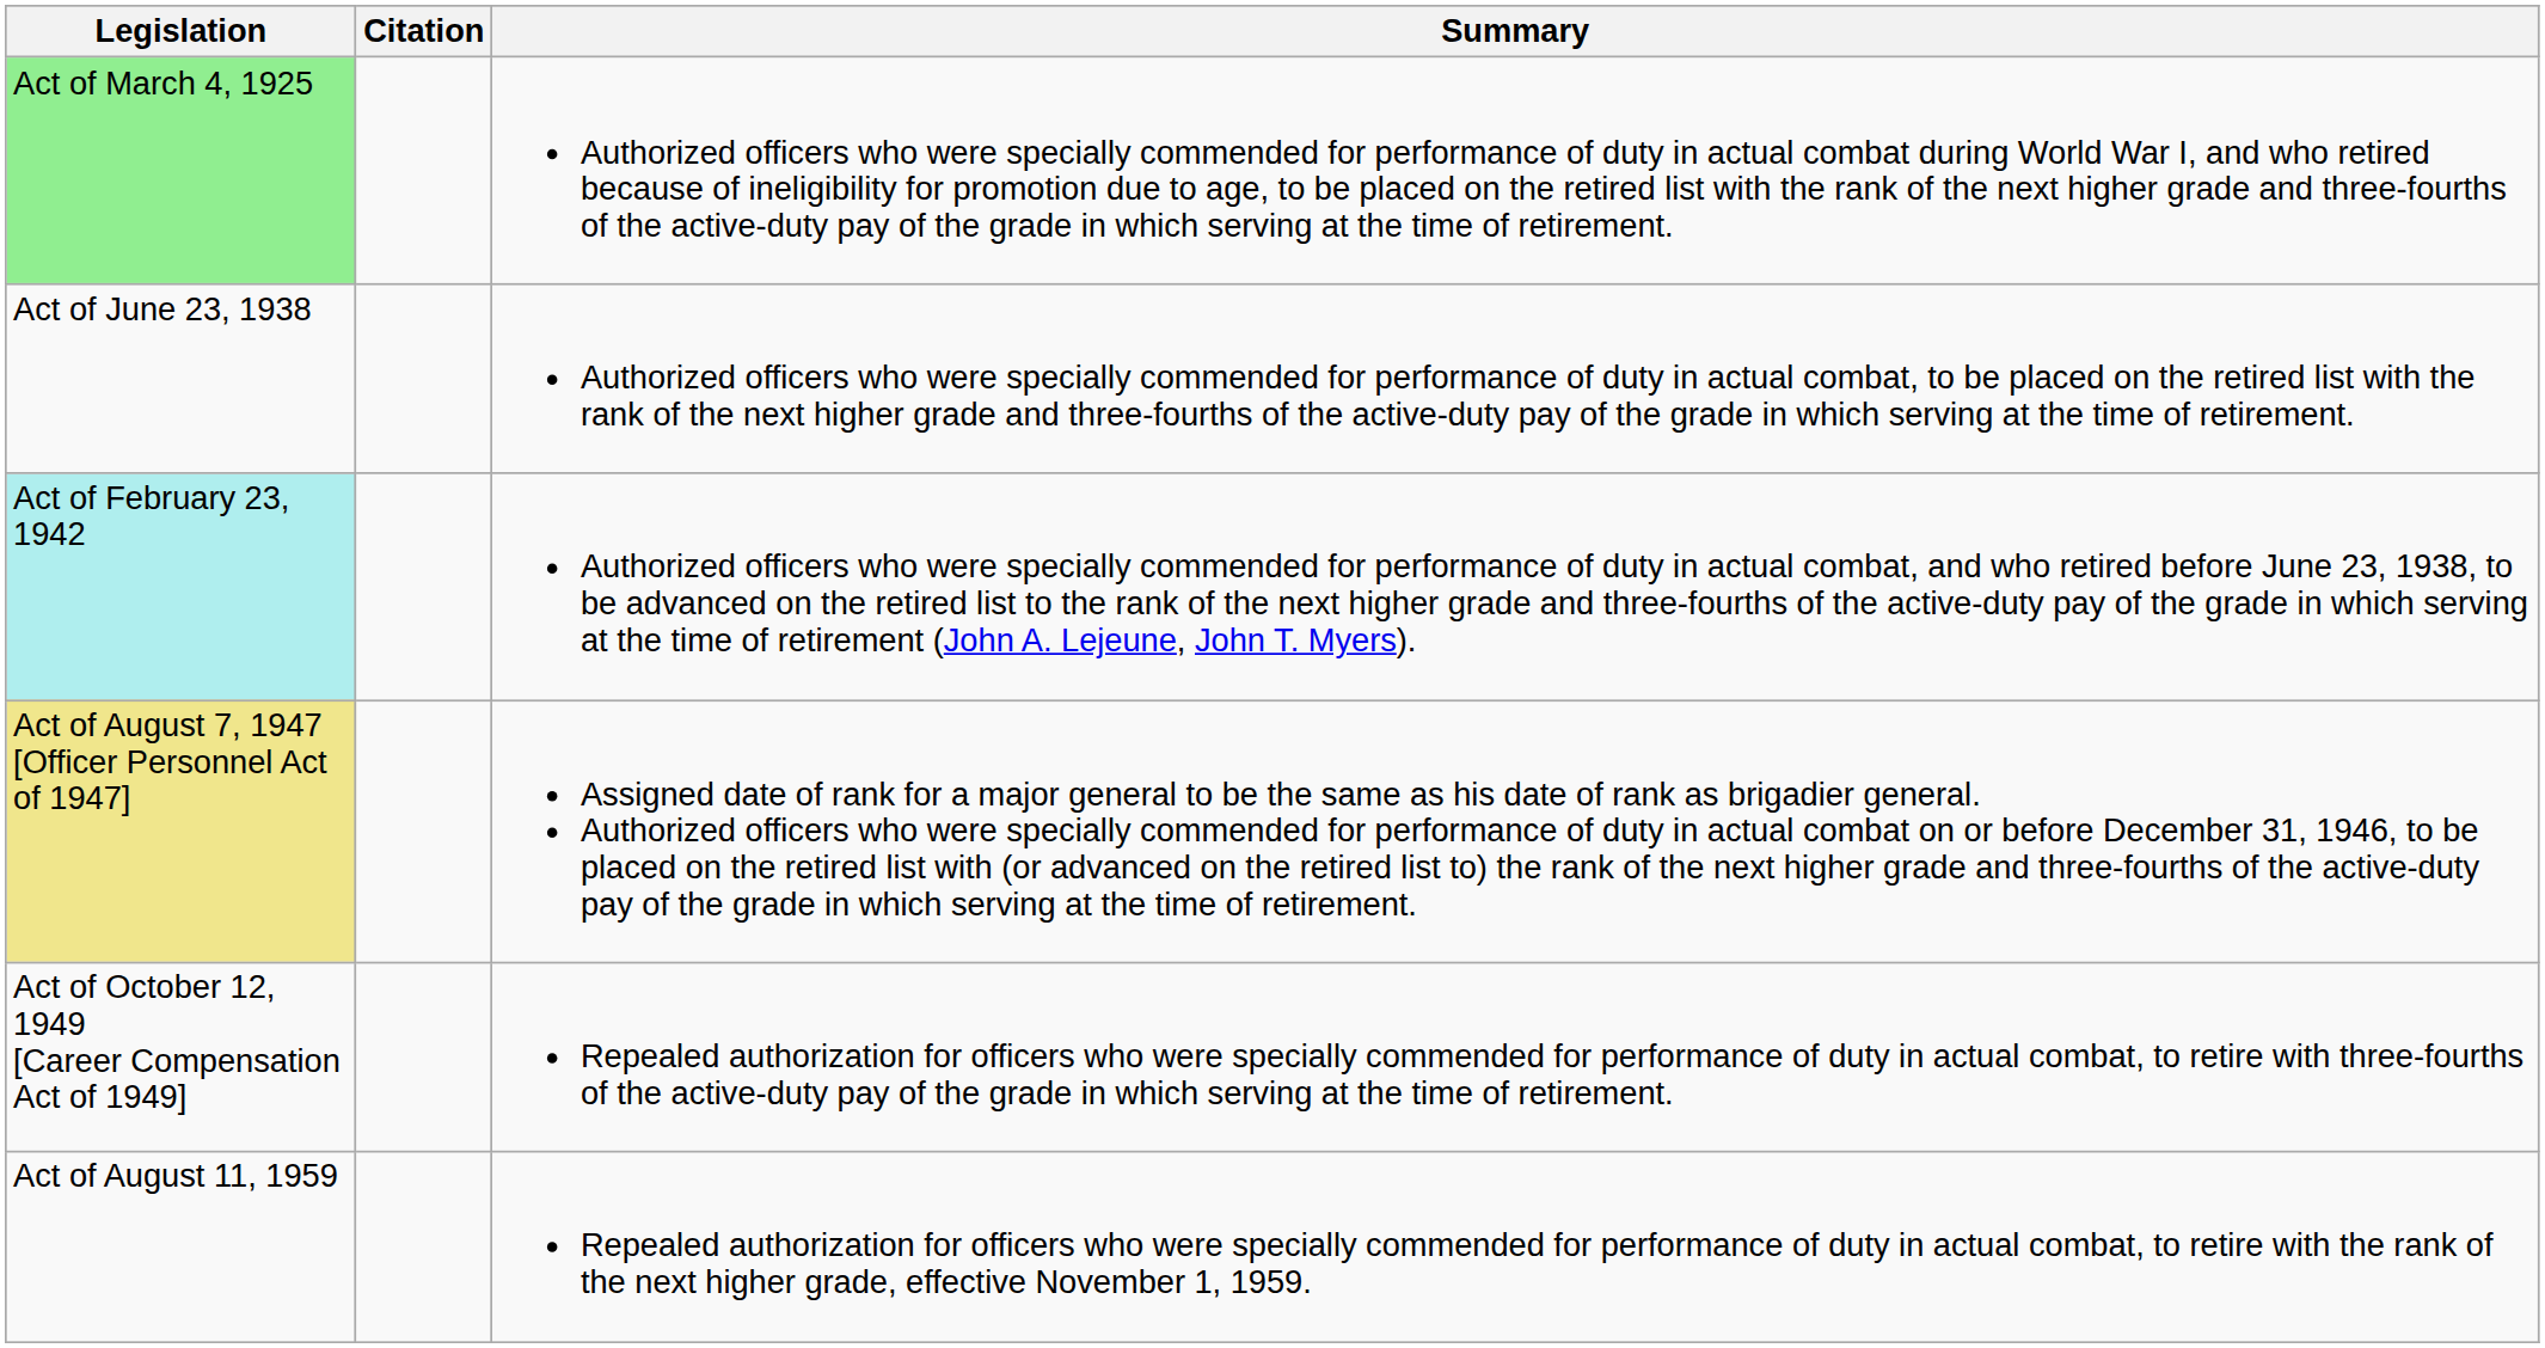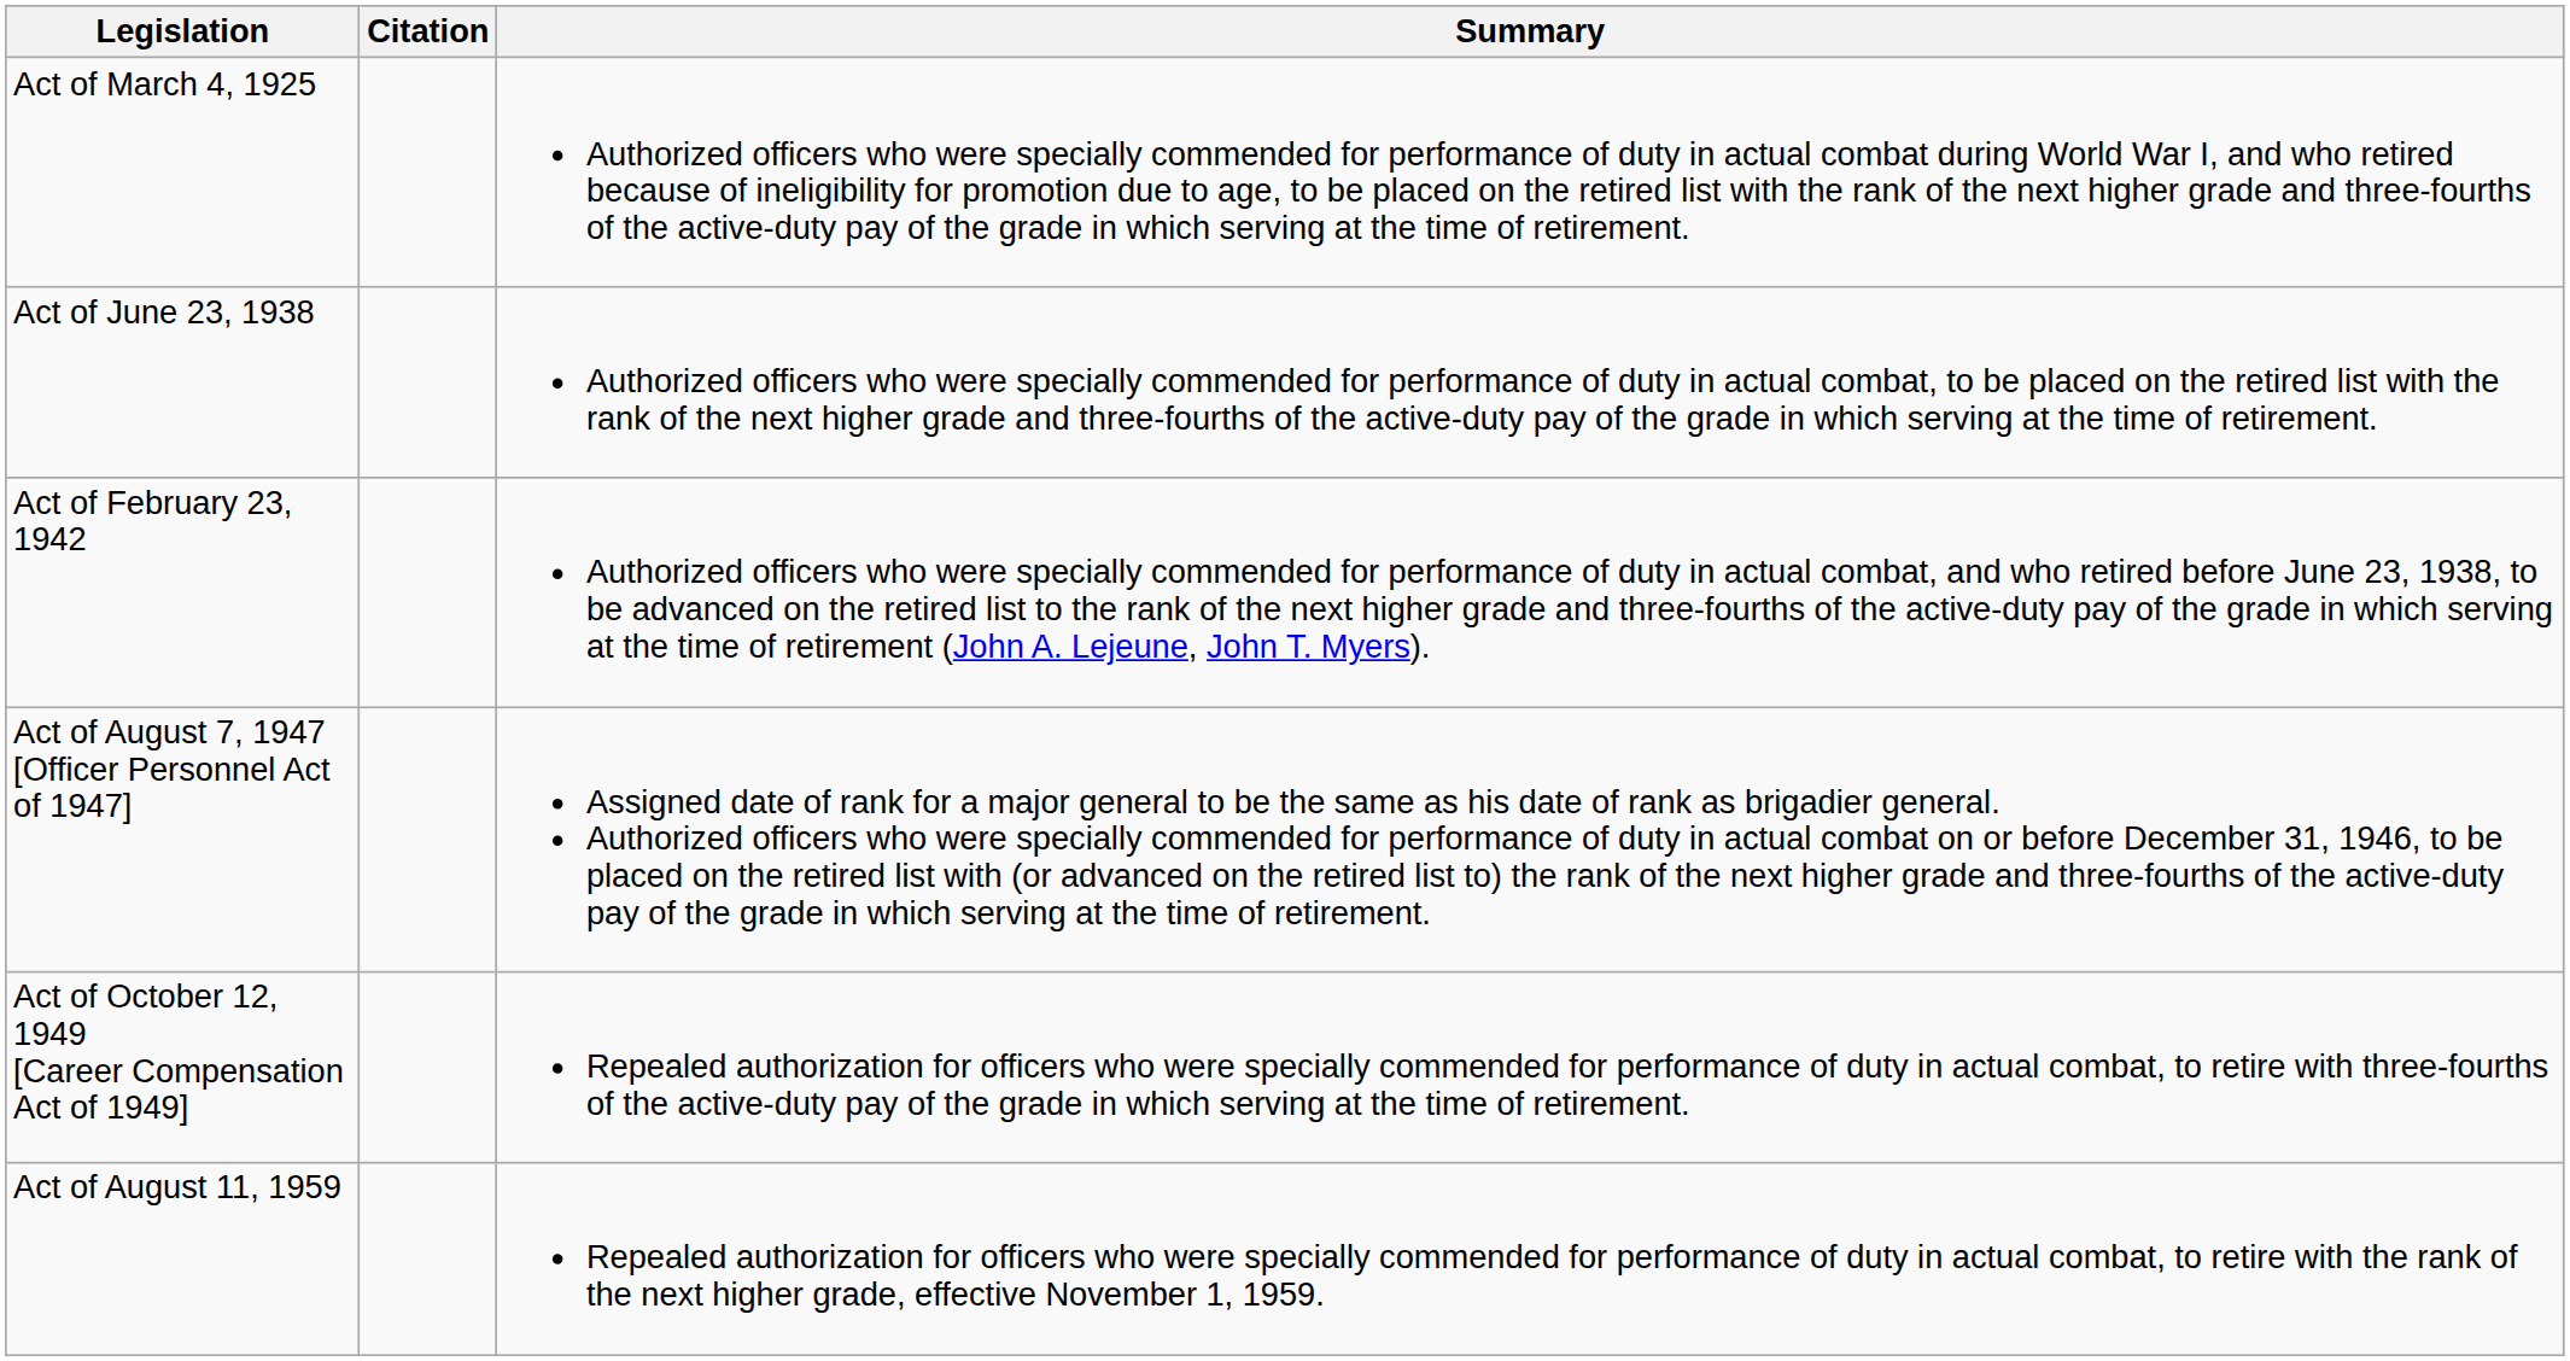Act of March 4, 1925 | Legislation: lightgreen background -> no background
Act of February 23, 1942 | Legislation: paleturquoise background -> no background
Act of August 7, 1947 [Officer Personnel Act of 1947] | Legislation: khaki background -> no background
